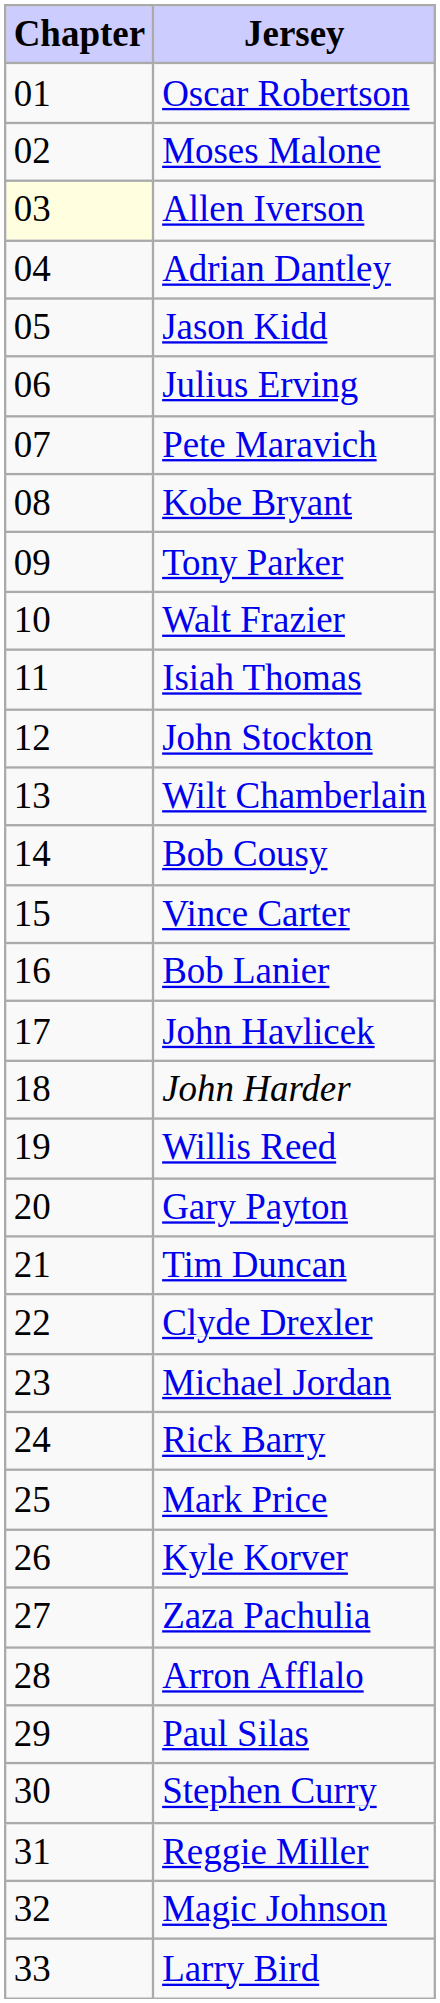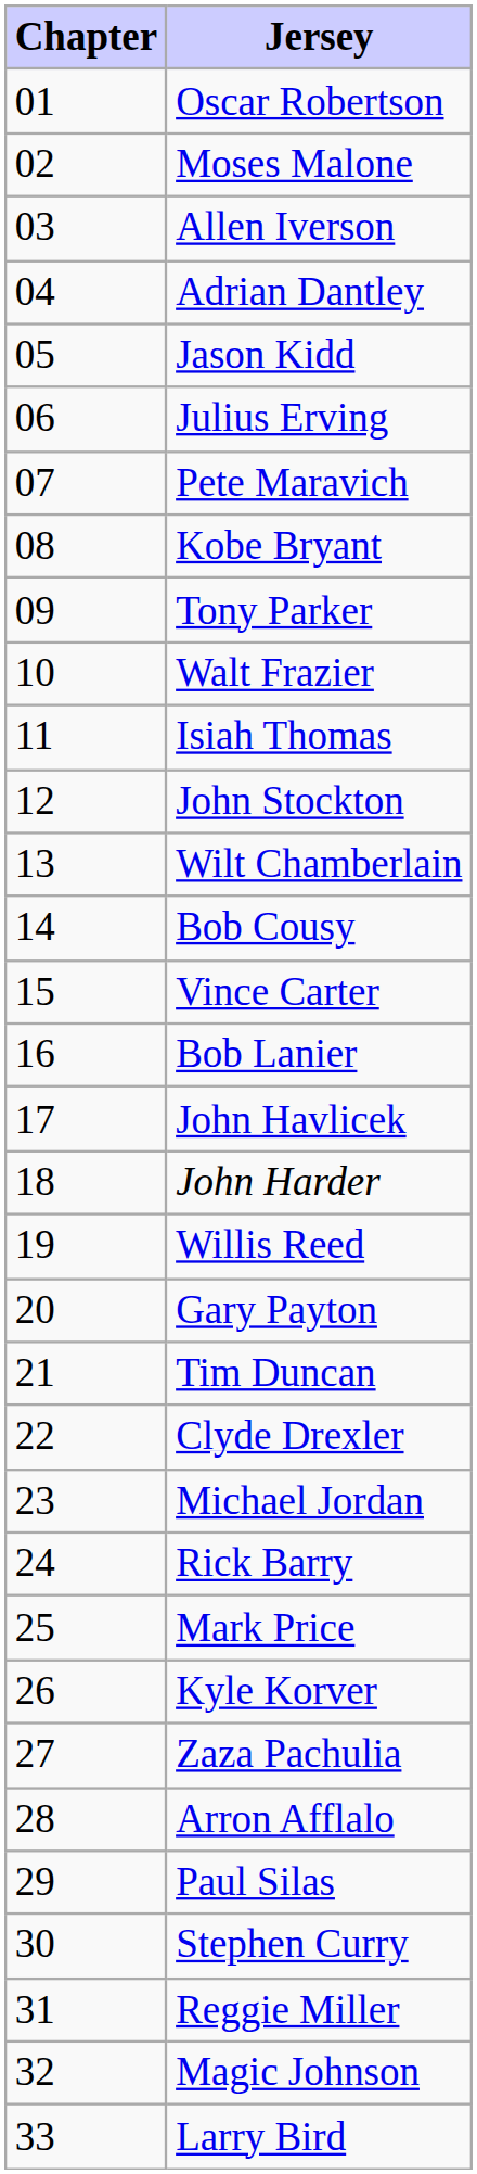Allen Iverson | Chapter: lightyellow background -> no background
